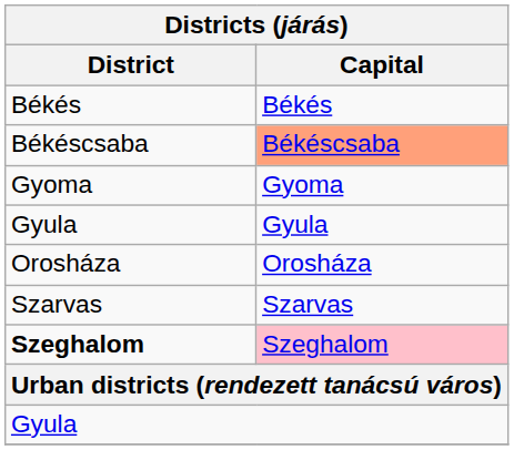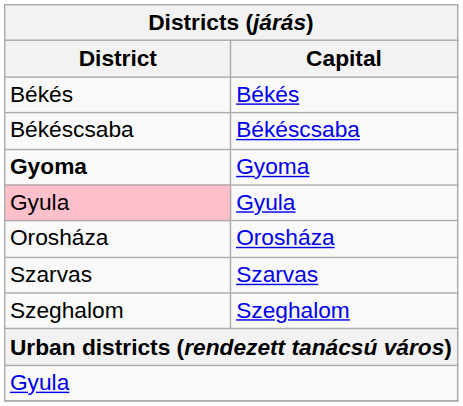row 4 | Capital: lightsalmon background -> no background
row 5 | District: normal -> bold
row 6 | District: no background -> pink background
row 9 | District: bold -> normal
row 9 | Capital: pink background -> no background
